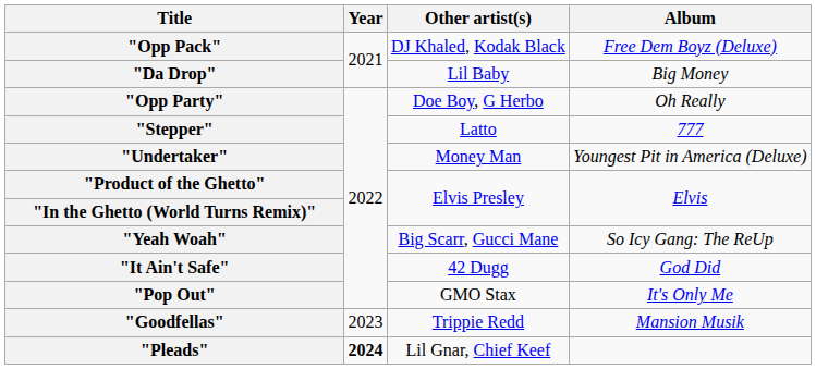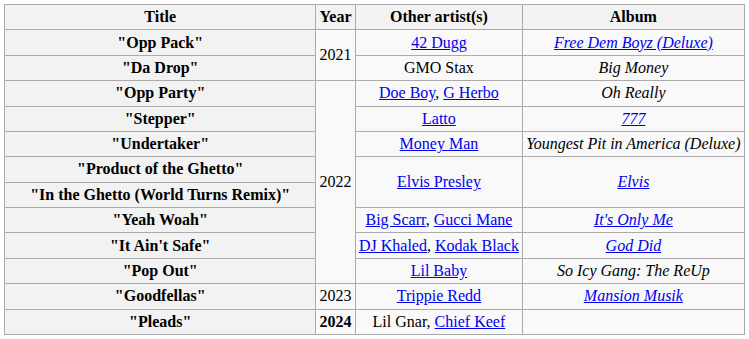"Opp Pack" | Other artist(s): DJ Khaled, Kodak Black -> 42 Dugg
"Da Drop" | Other artist(s): Lil Baby -> GMO Stax
"Yeah Woah" | Album: So Icy Gang: The ReUp -> It's Only Me
"It Ain't Safe" | Other artist(s): 42 Dugg -> DJ Khaled, Kodak Black
"Pop Out" | Other artist(s): GMO Stax -> Lil Baby
"Pop Out" | Album: It's Only Me -> So Icy Gang: The ReUp
